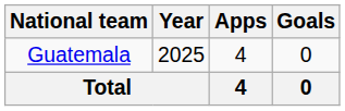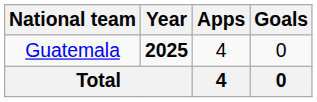Guatemala | Year: normal -> bold
